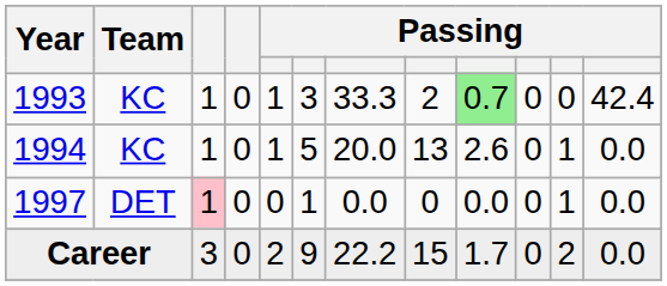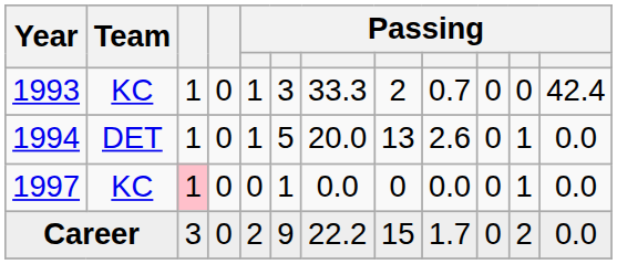1993 | column 9: lightgreen background -> no background
1994 | Team: KC -> DET
1997 | Team: DET -> KC
